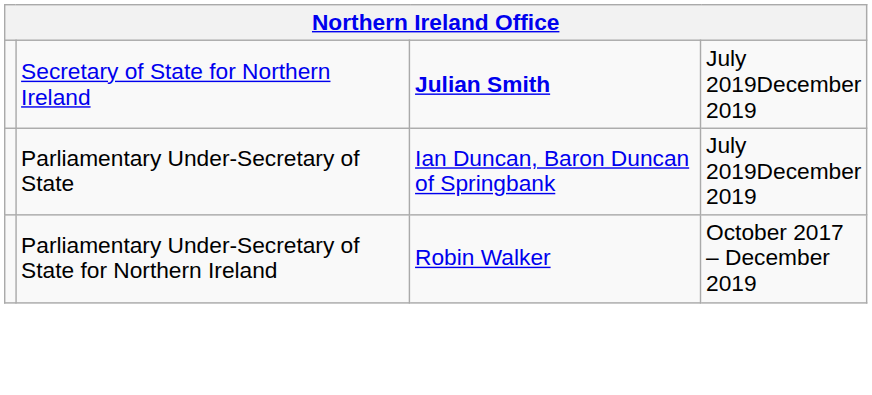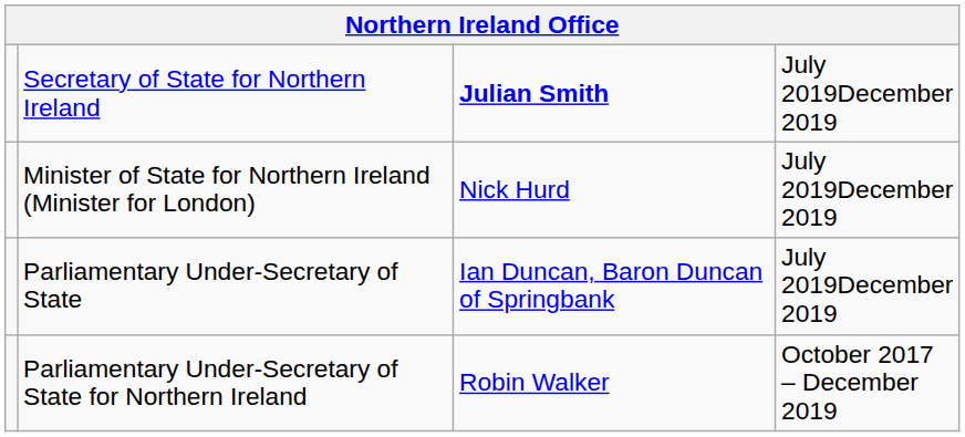+ row: Minister of State for Northern Ireland (Minister for London) | Nick Hurd | July 2019December 2019
